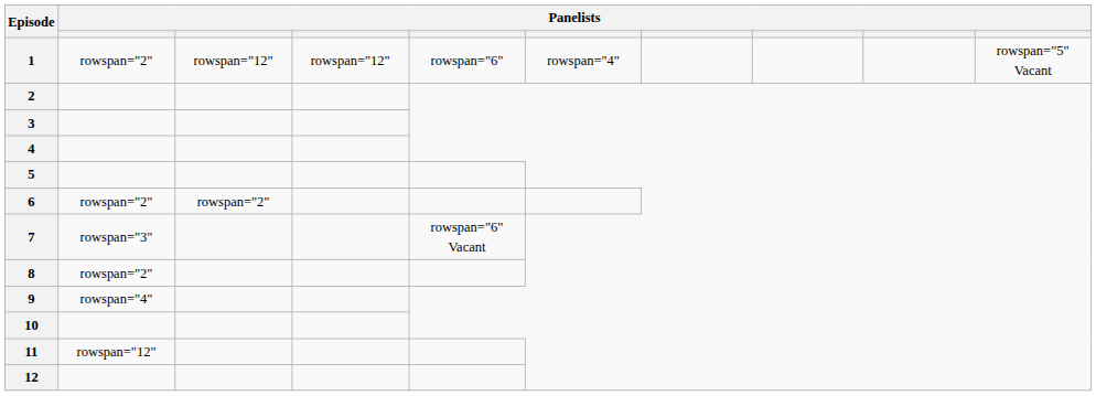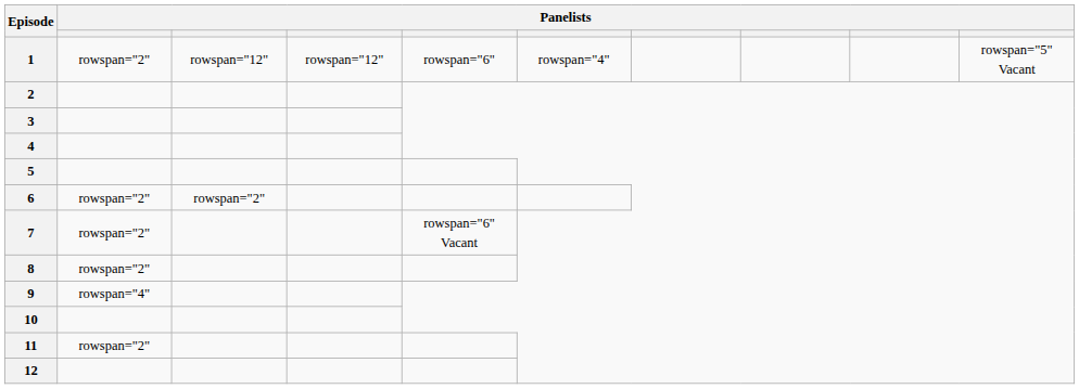7 | column 2: rowspan="3" -> rowspan="2"
11 | column 2: rowspan="12" -> rowspan="2"
